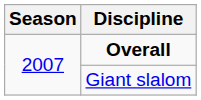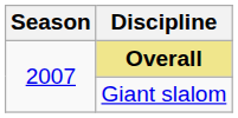Overall | Discipline: no background -> khaki background
